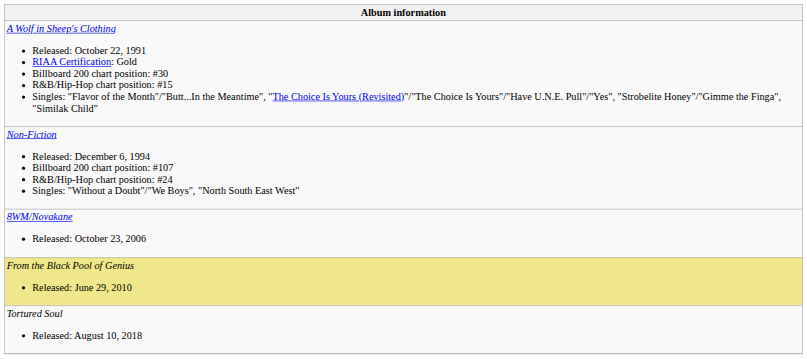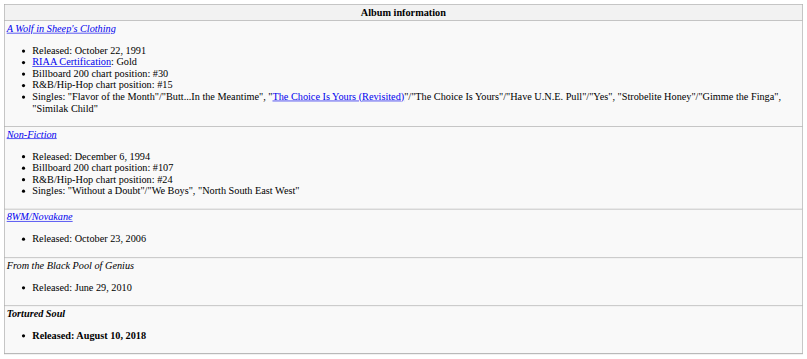row 5 | column 1: khaki background -> no background
row 6 | column 1: normal -> bold
